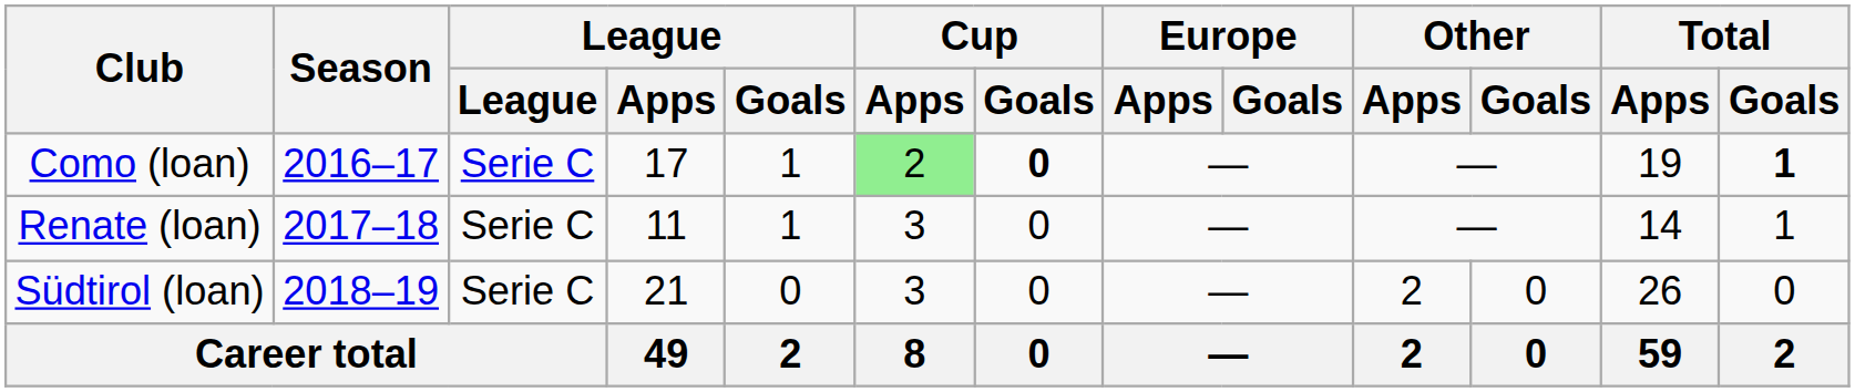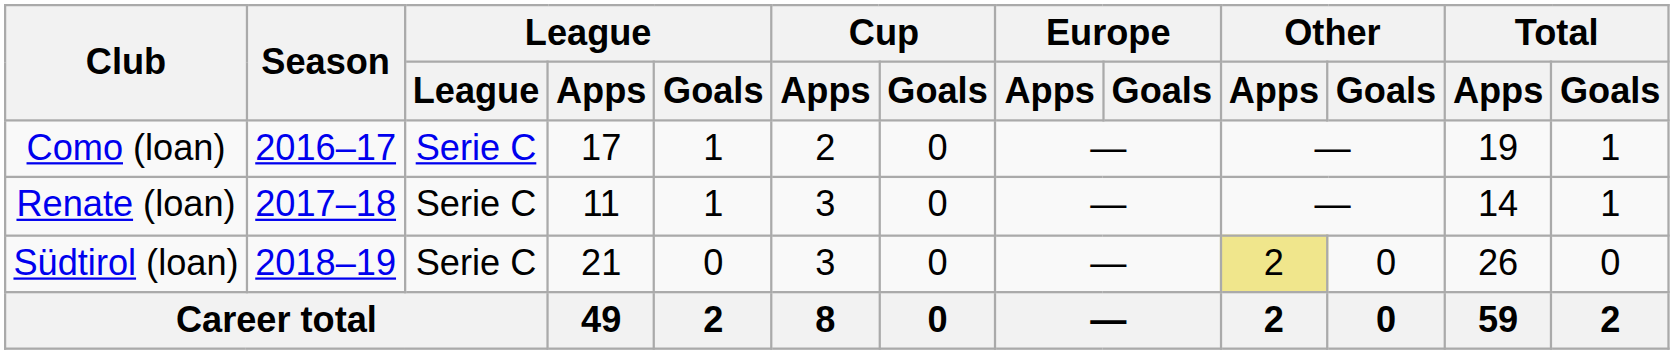Como (loan) | Cup / Apps: lightgreen background -> no background
Como (loan) | Cup / Goals: bold -> normal
Como (loan) | Total / Goals: bold -> normal
Südtirol (loan) | Other / Apps: no background -> khaki background
